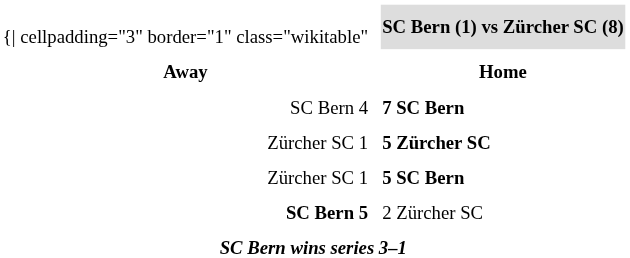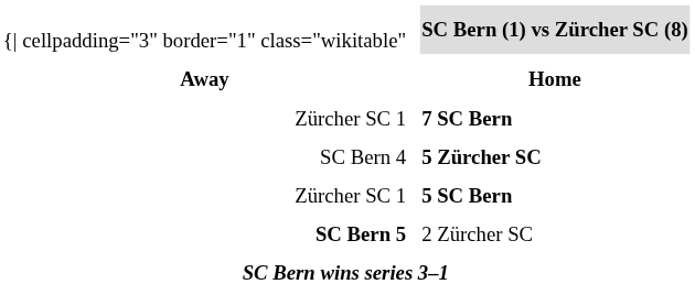7 SC Bern | column 1: SC Bern 4 -> Zürcher SC 1
5 Zürcher SC | column 1: Zürcher SC 1 -> SC Bern 4
